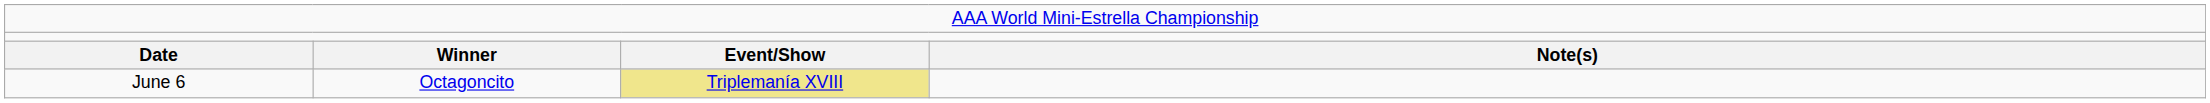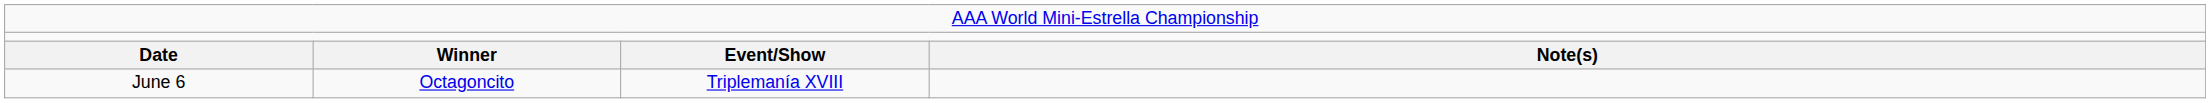June 6 | column 3: khaki background -> no background
